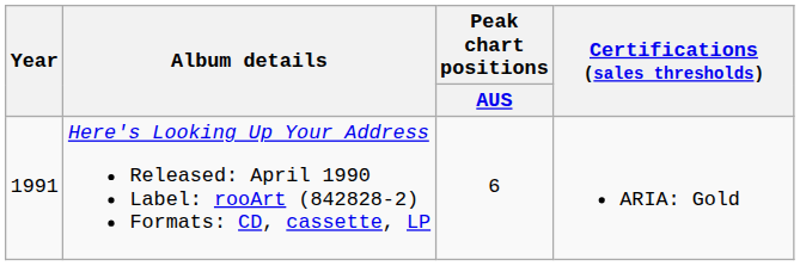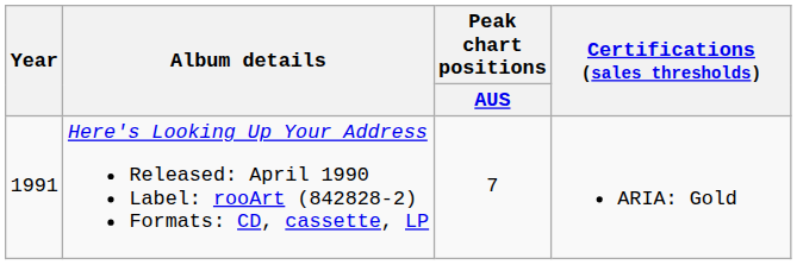row 3 | Peak chart positions / AUS: 6 -> 7
